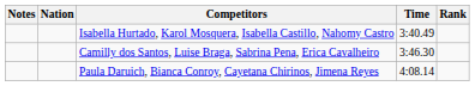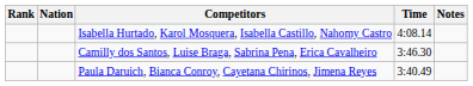columns swapped: Rank <-> Notes
row 2 | Time: 3:40.49 -> 4:08.14
row 4 | Time: 4:08.14 -> 3:40.49
